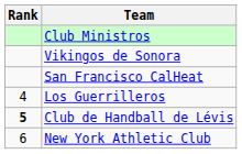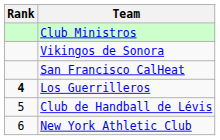Los Guerrilleros | Rank: normal -> bold
Club de Handball de Lévis | Rank: bold -> normal
